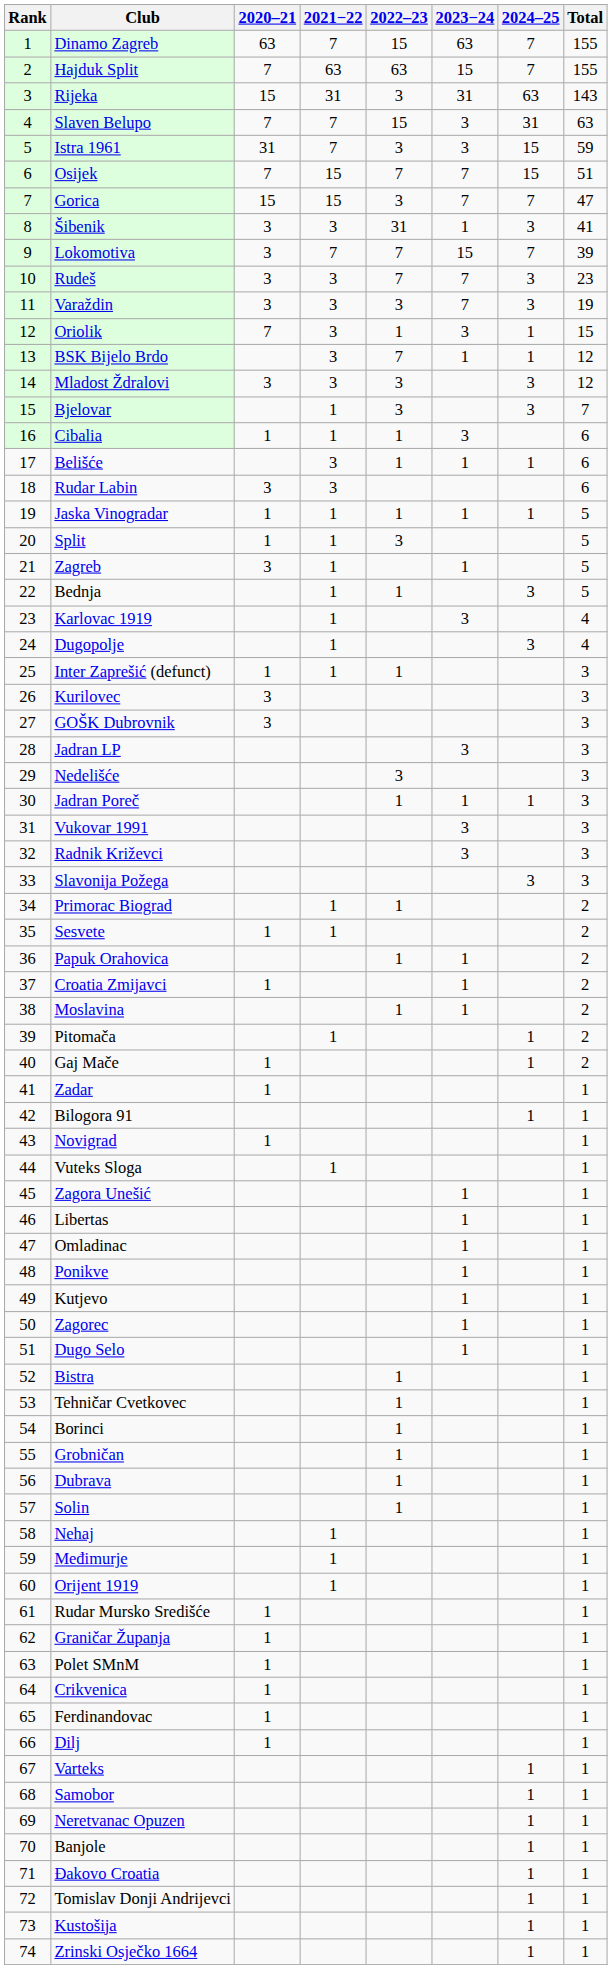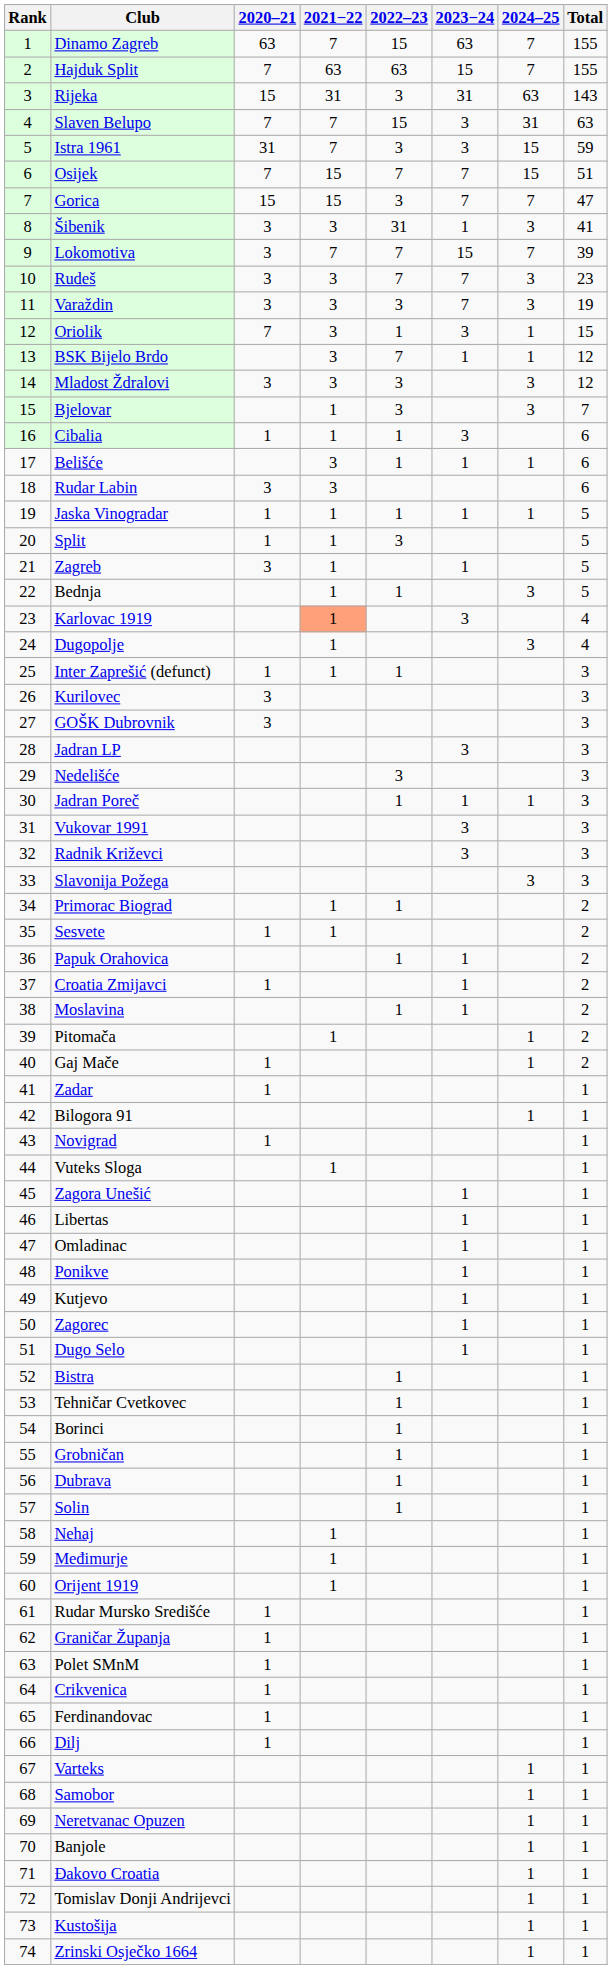Karlovac 1919 | 2021−22: no background -> lightsalmon background
